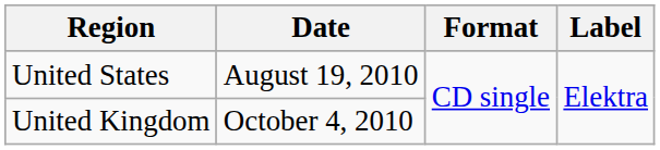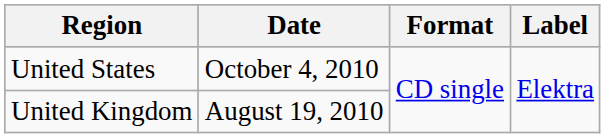United States | Date: August 19, 2010 -> October 4, 2010
United Kingdom | Date: October 4, 2010 -> August 19, 2010
